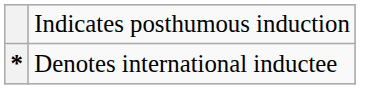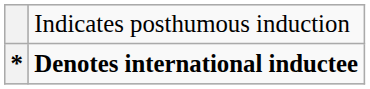* | column 2: normal -> bold
